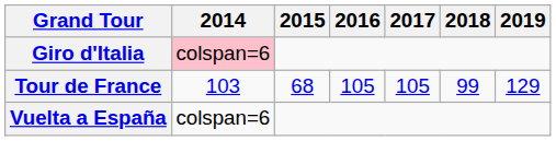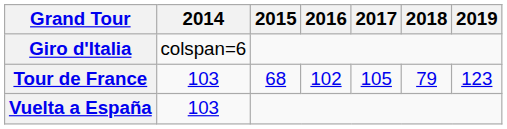Giro d'Italia | 2014: pink background -> no background
Tour de France | 2016: 105 -> 102
Tour de France | 2018: 99 -> 79
Tour de France | 2019: 129 -> 123
Vuelta a España | 2014: colspan=6 -> 103
